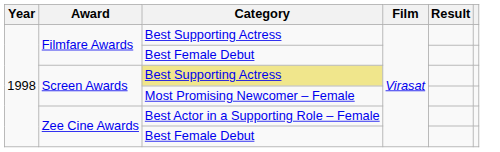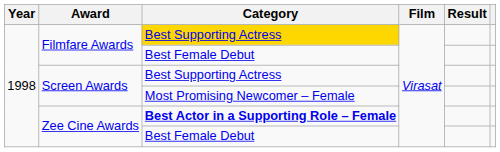Filmfare Awards / Best Supporting Actress | Category: no background -> gold background
Screen Awards / Best Supporting Actress | Category: khaki background -> no background
Best Actor in a Supporting Role – Female | Category: normal -> bold
